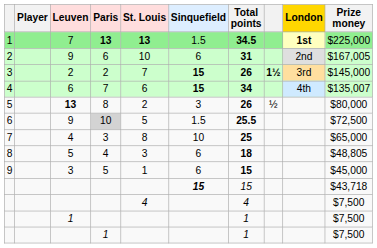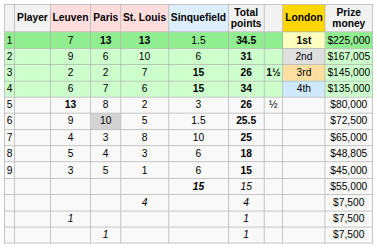row 5 | Prize money: $135,007 -> $135,000
row 11 | Prize money: $43,718 -> $55,000
